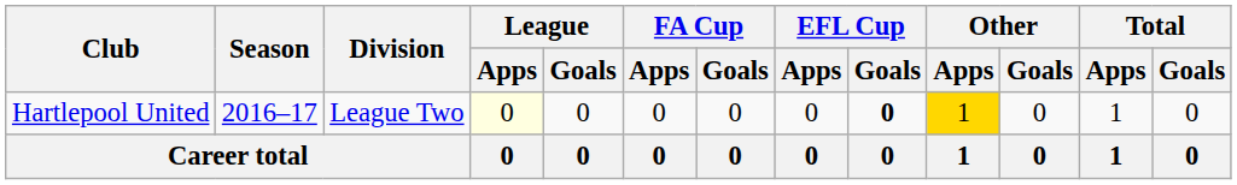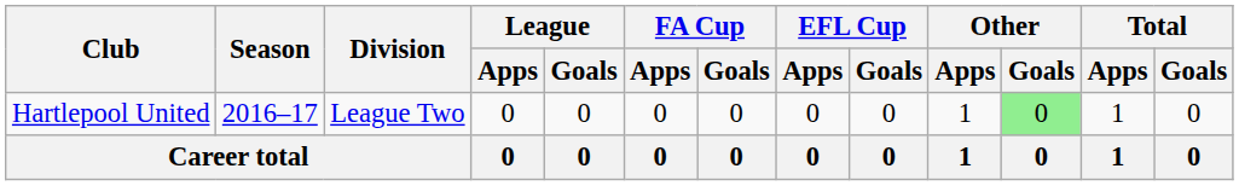Hartlepool United | League / Apps: lightyellow background -> no background
Hartlepool United | EFL Cup / Goals: bold -> normal
Hartlepool United | Other / Apps: gold background -> no background
Hartlepool United | Other / Goals: no background -> lightgreen background
